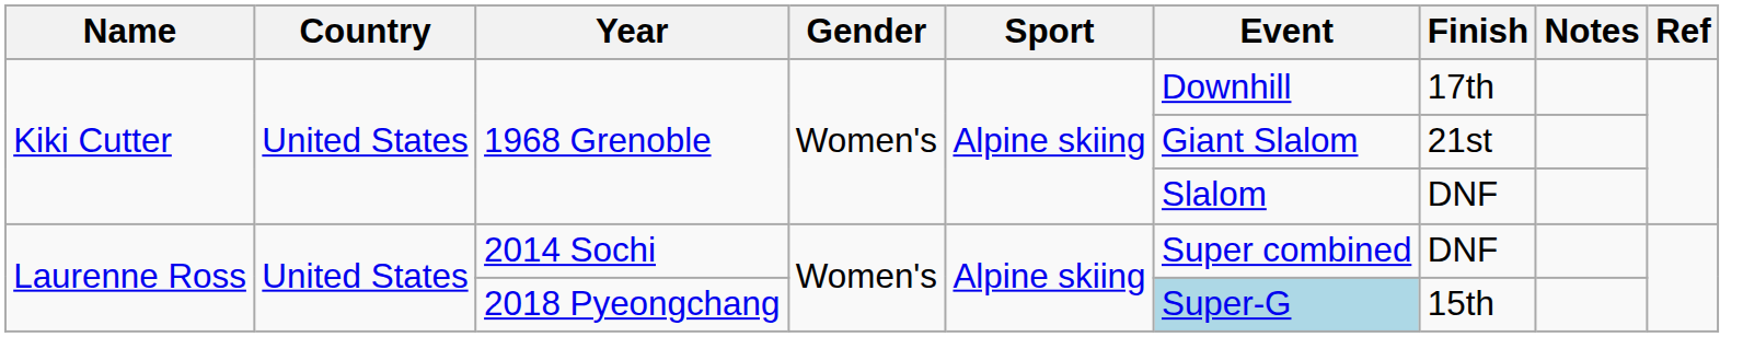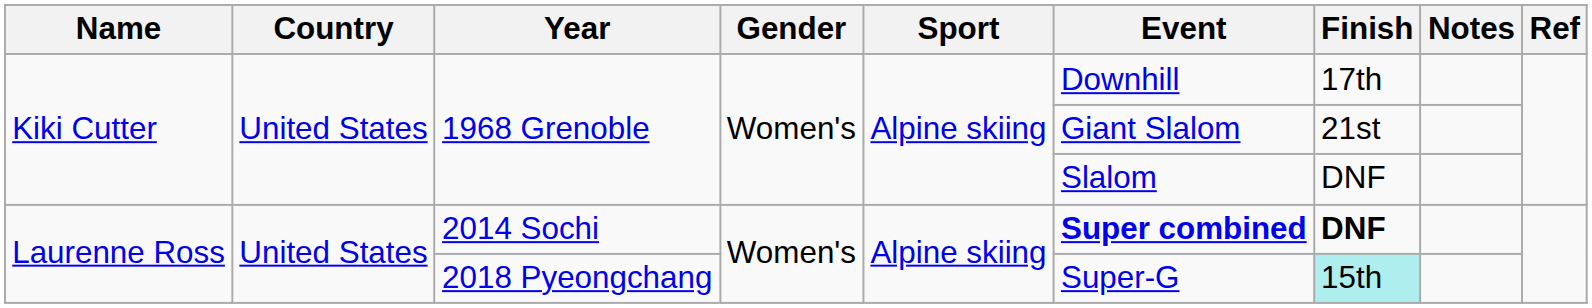2014 Sochi | Event: normal -> bold
2014 Sochi | Finish: normal -> bold
2018 Pyeongchang | Event: lightblue background -> no background
2018 Pyeongchang | Finish: no background -> paleturquoise background
